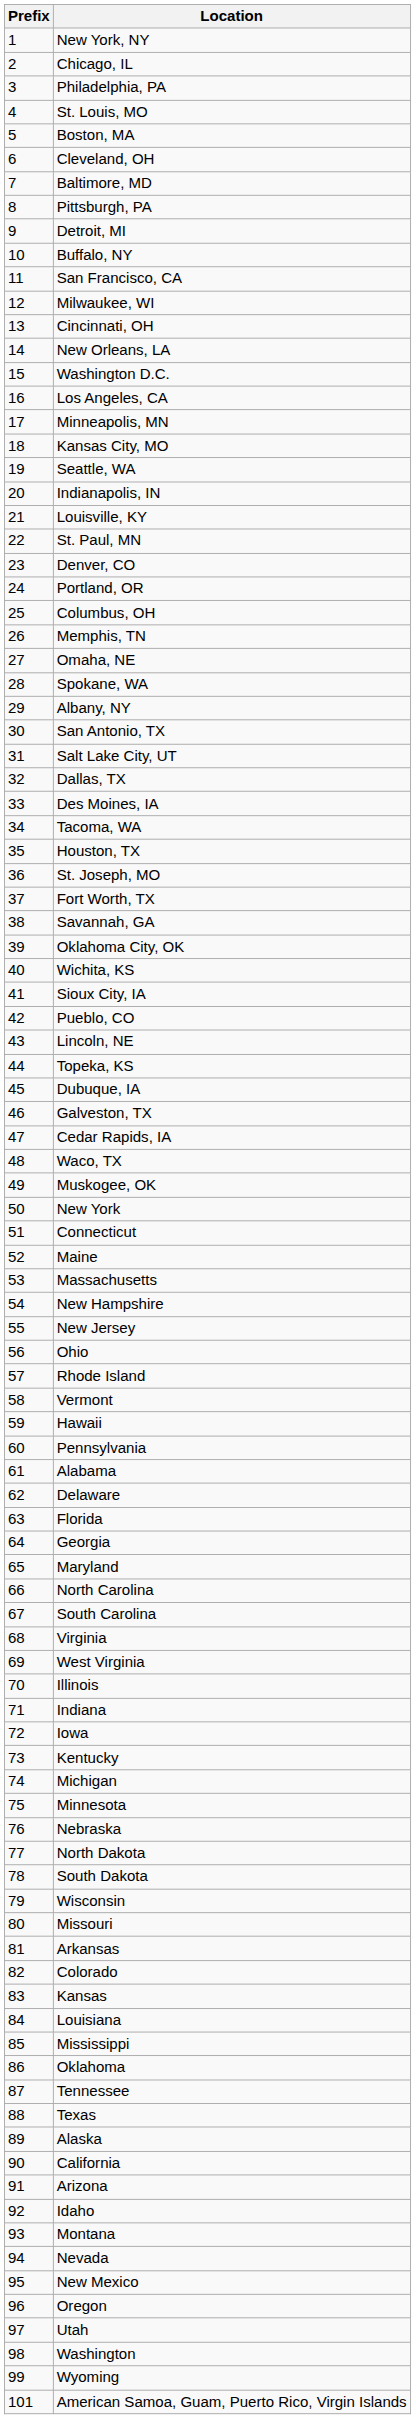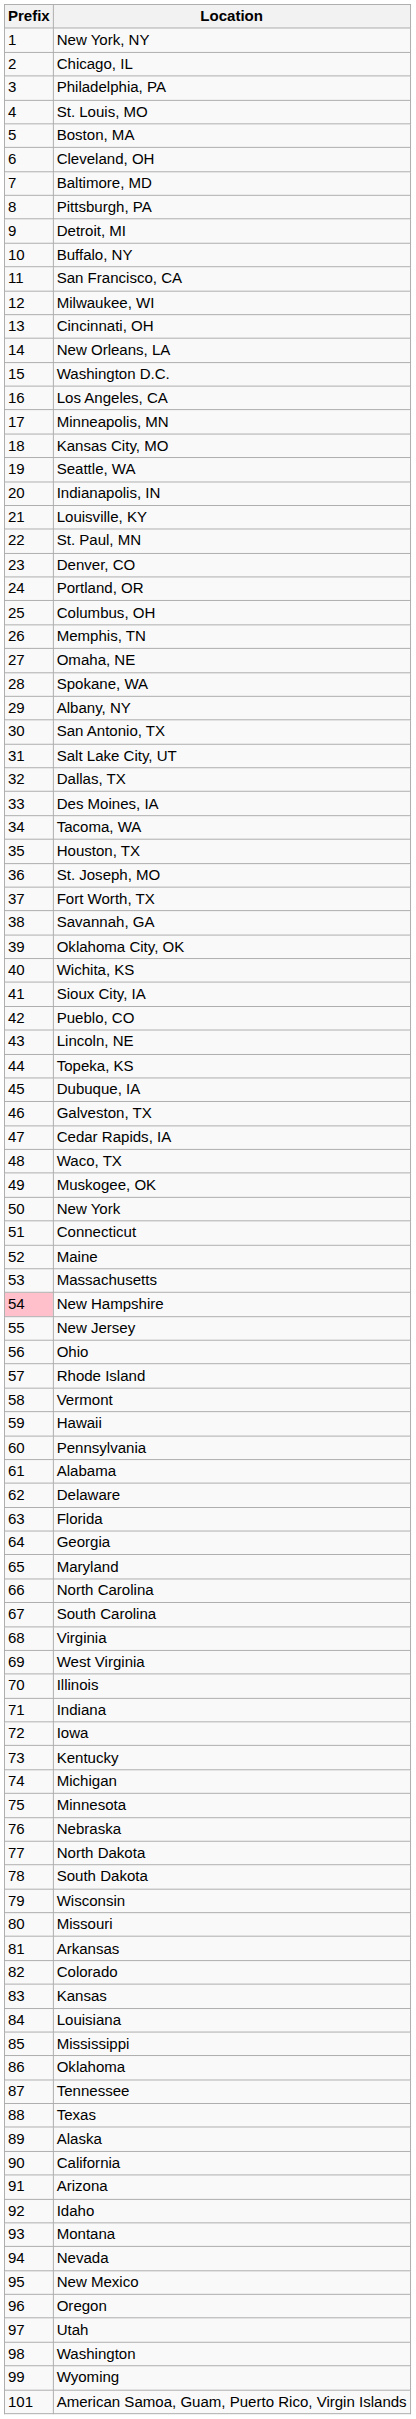New Hampshire | Prefix: no background -> pink background
